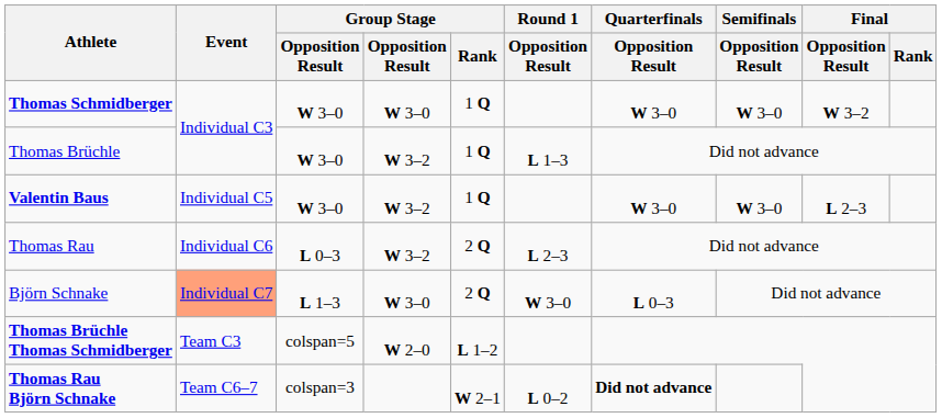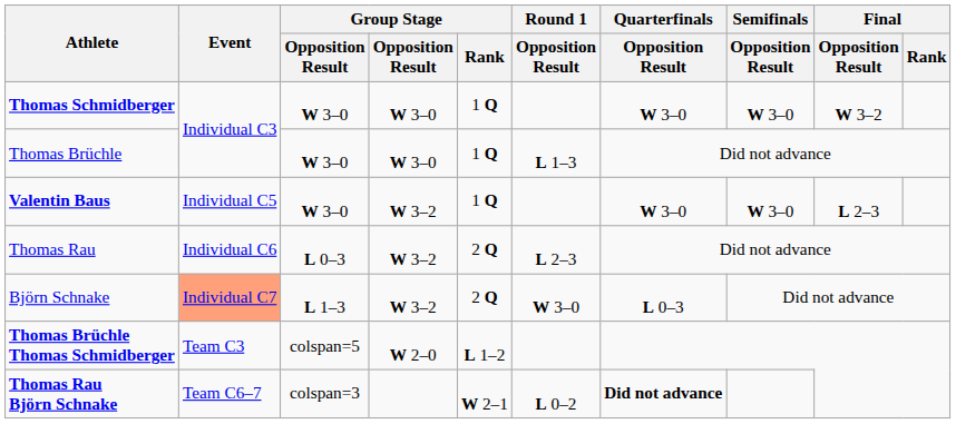Thomas Brüchle | column 4: W 3–2 -> W 3–0
Björn Schnake | column 4: W 3–0 -> W 3–2
